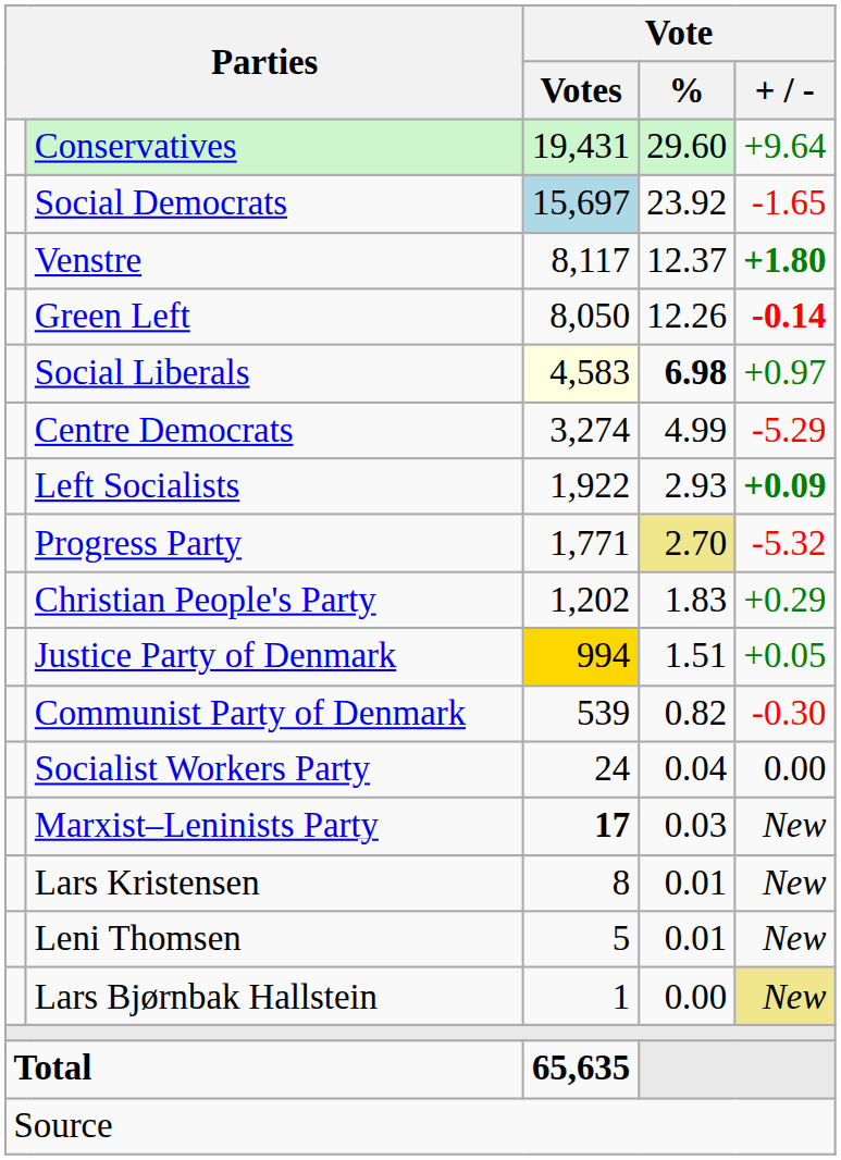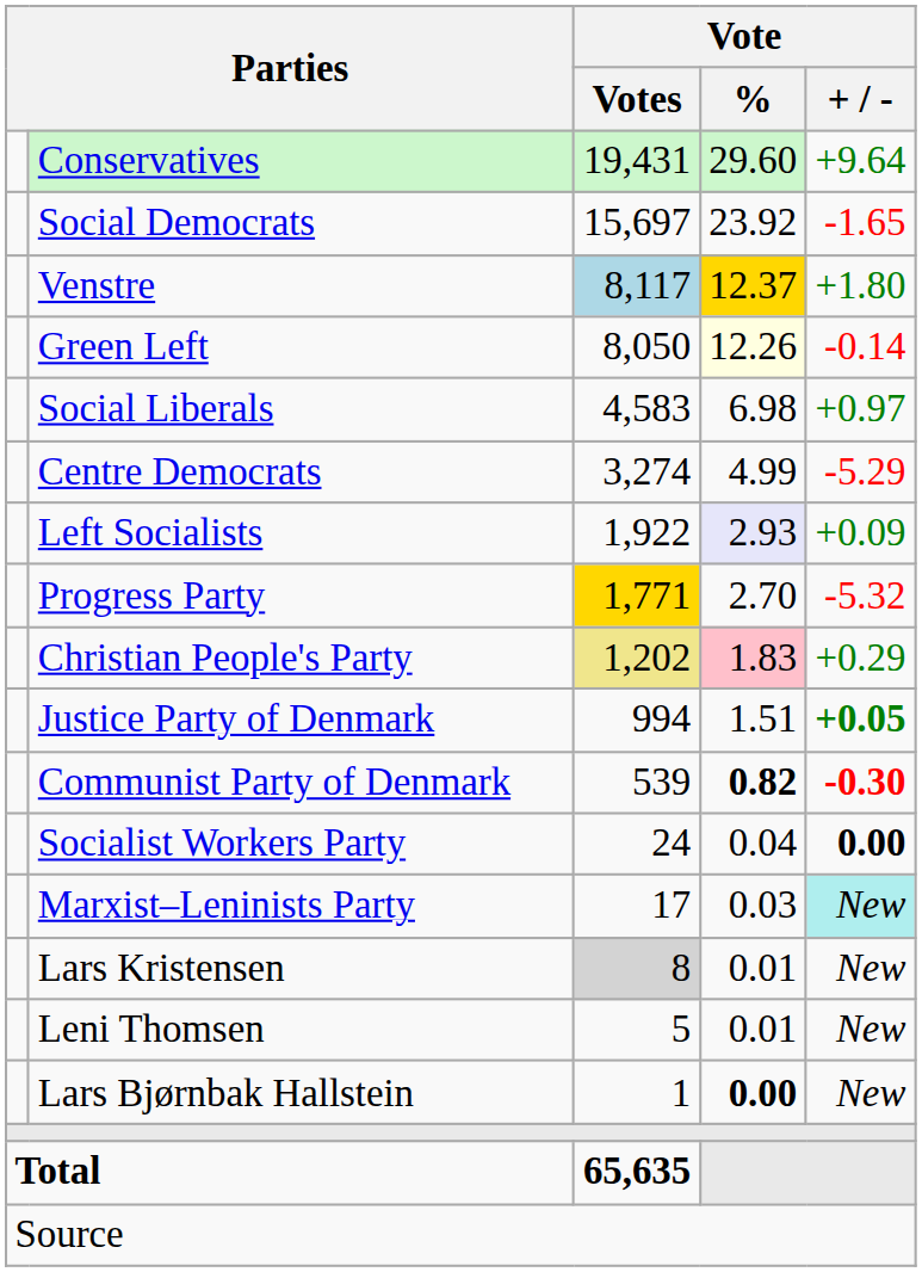Social Democrats | Vote / Votes: lightblue background -> no background
Venstre | Vote / Votes: no background -> lightblue background
Venstre | Vote / %: no background -> gold background
Venstre | Vote / + / -: bold -> normal
Green Left | Vote / %: no background -> lightyellow background
Green Left | Vote / + / -: bold -> normal
Social Liberals | Vote / Votes: lightyellow background -> no background
Social Liberals | Vote / %: bold -> normal
Left Socialists | Vote / %: no background -> lavender background
Left Socialists | Vote / + / -: bold -> normal
Progress Party | Vote / Votes: no background -> gold background
Progress Party | Vote / %: khaki background -> no background
Christian People's Party | Vote / Votes: no background -> khaki background
Christian People's Party | Vote / %: no background -> pink background
Justice Party of Denmark | Vote / Votes: gold background -> no background
Justice Party of Denmark | Vote / + / -: normal -> bold
Communist Party of Denmark | Vote / %: normal -> bold
Communist Party of Denmark | Vote / + / -: normal -> bold
Socialist Workers Party | Vote / + / -: normal -> bold
Marxist–Leninists Party | Vote / Votes: bold -> normal
Marxist–Leninists Party | Vote / + / -: no background -> paleturquoise background
Lars Kristensen | Vote / Votes: no background -> lightgrey background
Lars Bjørnbak Hallstein | Vote / %: normal -> bold
Lars Bjørnbak Hallstein | Vote / + / -: khaki background -> no background
